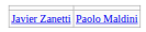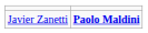Javier Zanetti | column 2: normal -> bold
